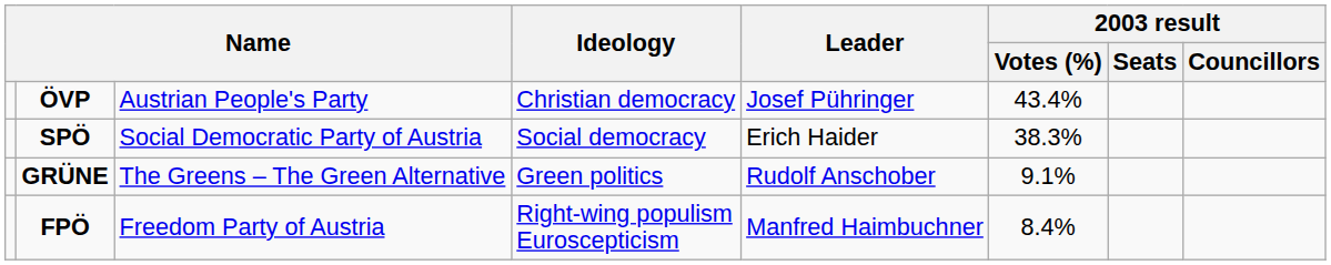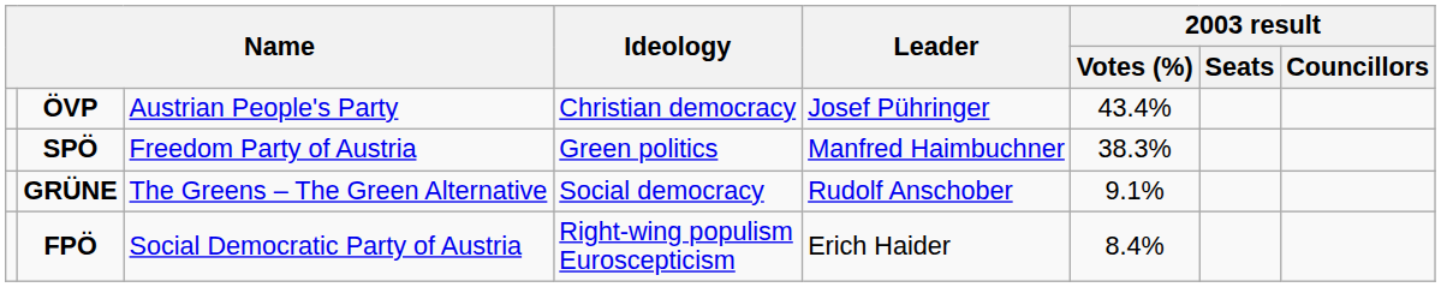SPÖ | column 3: Social Democratic Party of Austria -> Freedom Party of Austria
SPÖ | Ideology: Social democracy -> Green politics
SPÖ | Leader: Erich Haider -> Manfred Haimbuchner
GRÜNE | Ideology: Green politics -> Social democracy
FPÖ | column 3: Freedom Party of Austria -> Social Democratic Party of Austria
FPÖ | Leader: Manfred Haimbuchner -> Erich Haider
